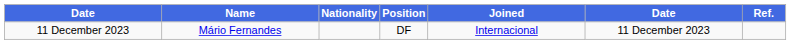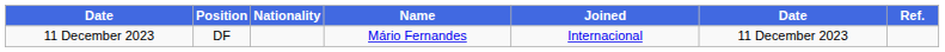columns swapped: Position <-> Name
